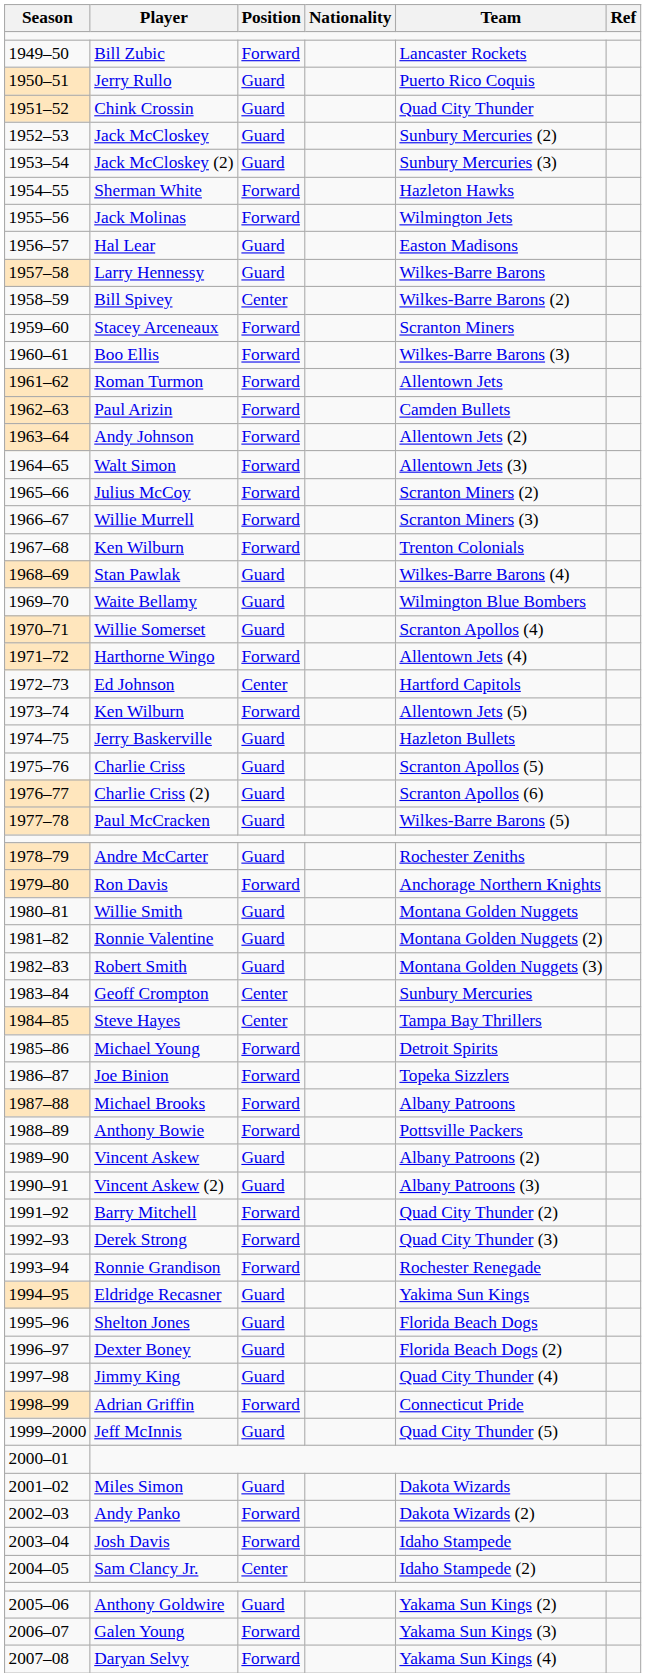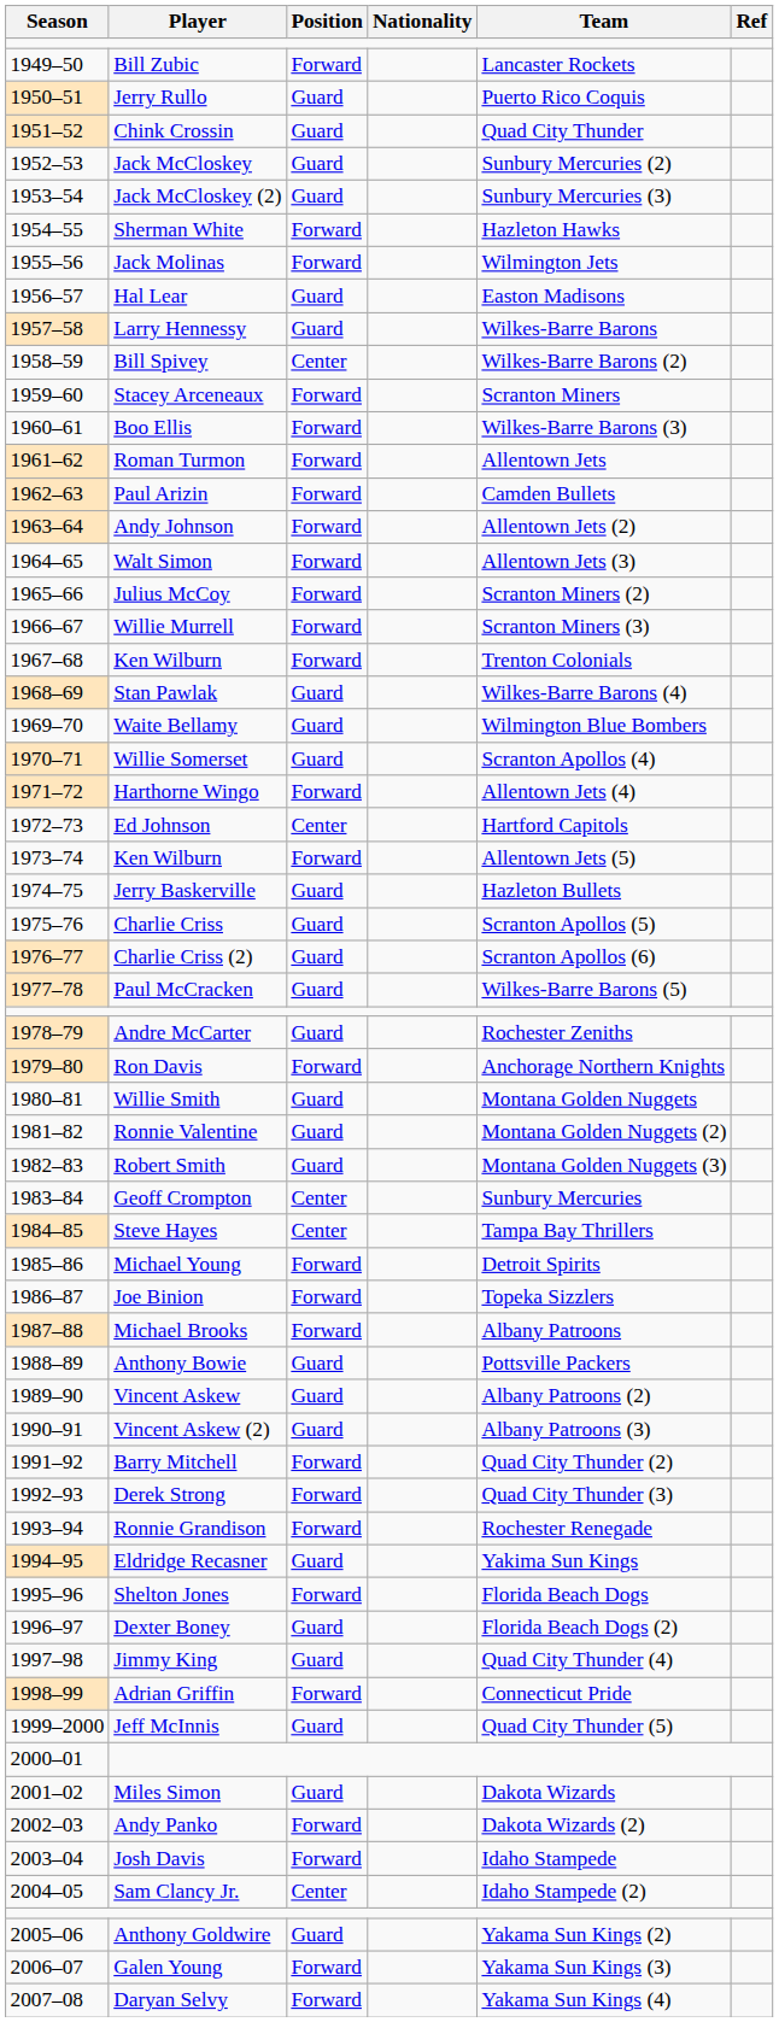Anthony Bowie | Position: Forward -> Guard
Shelton Jones | Position: Guard -> Forward
